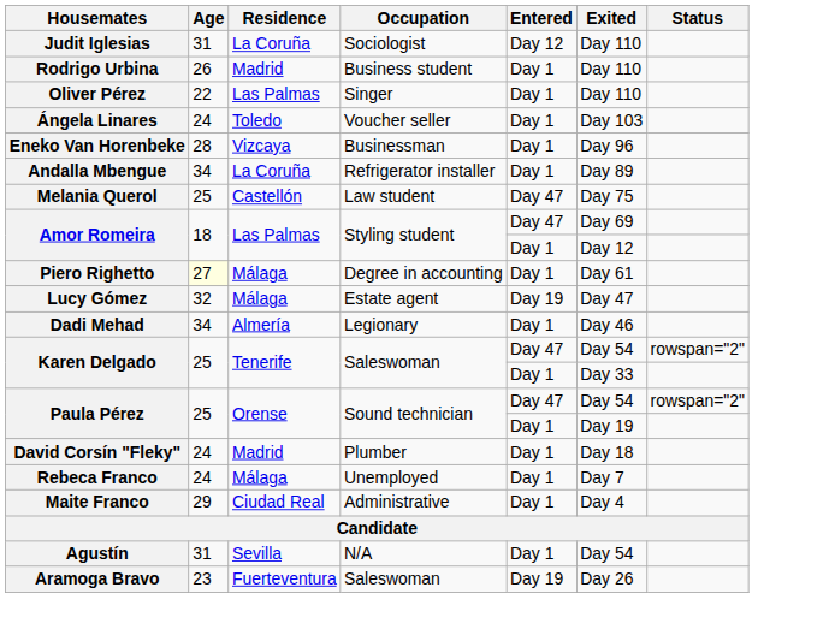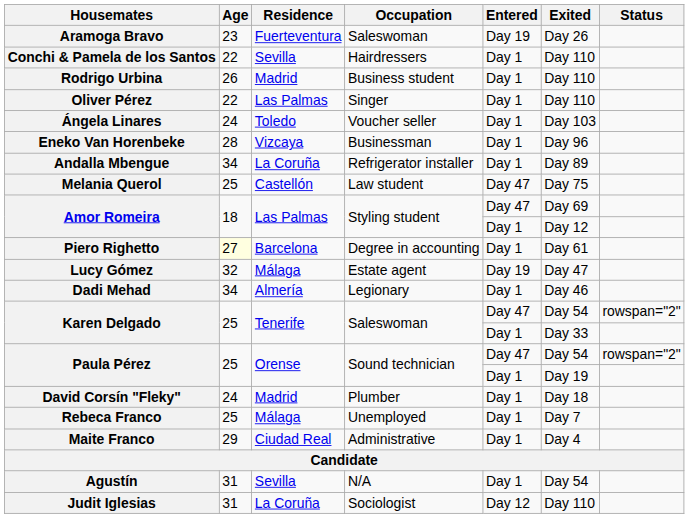rows swapped: Judit Iglesias <-> Aramoga Bravo
+ row: Conchi & Pamela de los Santos | 22 | Sevilla | Hairdressers | Day 1 | Day 110
Piero Righetto | Residence: Málaga -> Barcelona
Rebeca Franco | Age: 24 -> 25
